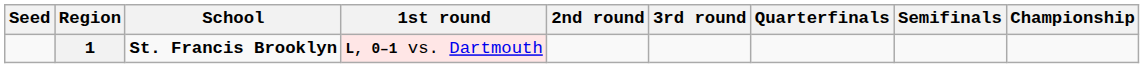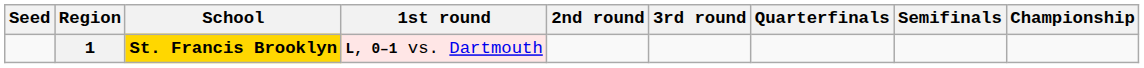1 | School: no background -> gold background
